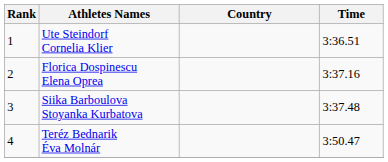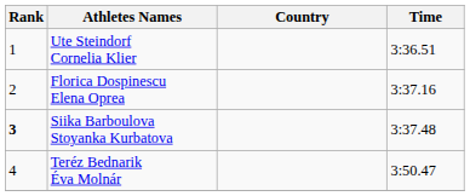Siika Barboulova Stoyanka Kurbatova | Rank: normal -> bold
